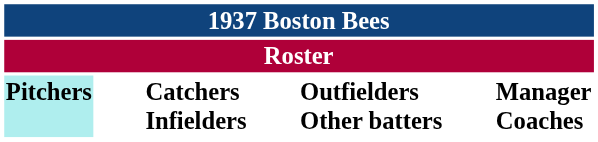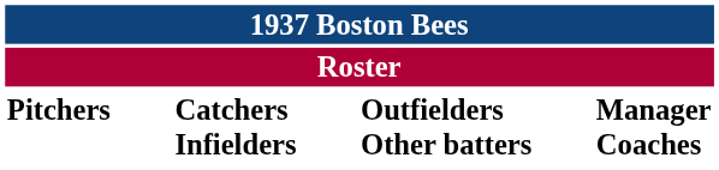Pitchers | column 1: paleturquoise background -> no background
